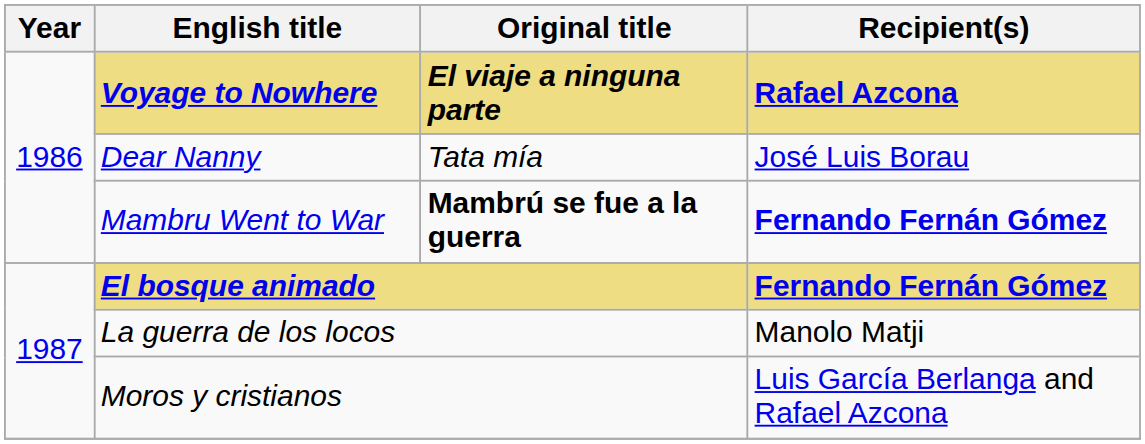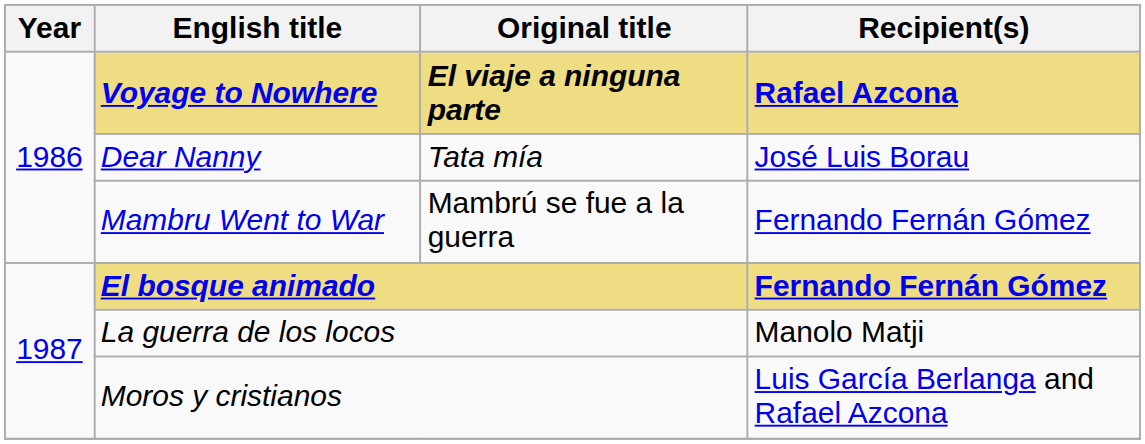Mambru Went to War | Original title: bold -> normal
Mambru Went to War | Recipient(s): bold -> normal
